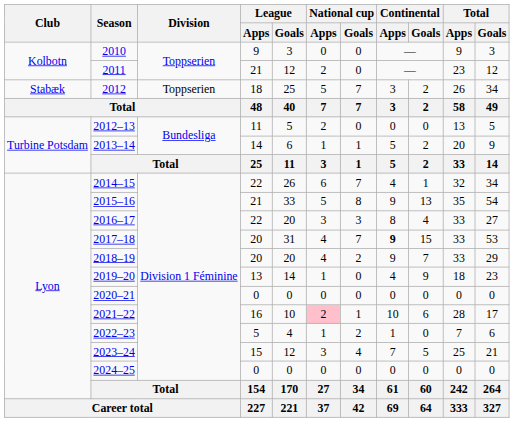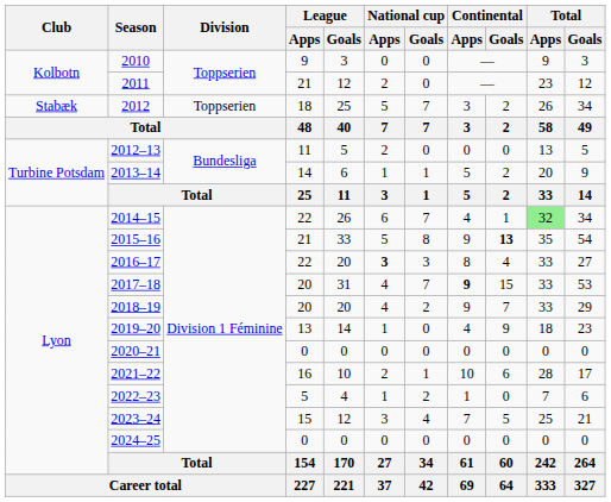2014–15 | Total / Apps: no background -> lightgreen background
2015–16 | Continental / Goals: normal -> bold
2016–17 | National cup / Apps: normal -> bold
2021–22 | National cup / Apps: pink background -> no background
